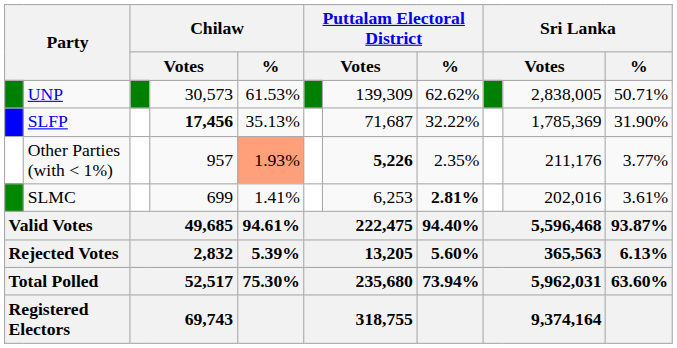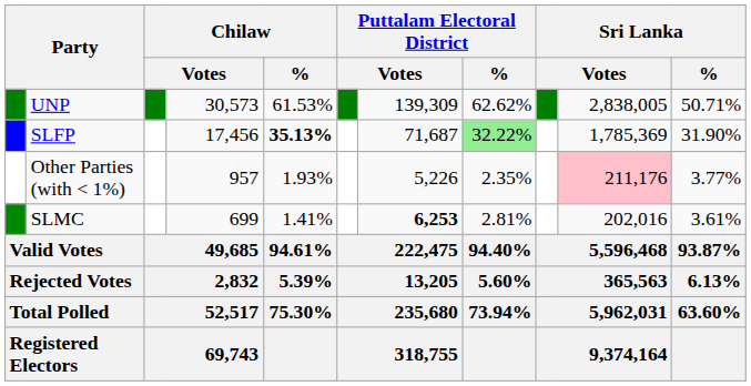SLFP | column 4: bold -> normal
SLFP | Chilaw / %: normal -> bold
SLFP | Puttalam Electoral District / %: no background -> lightgreen background
Other Parties (with < 1%) | Chilaw / %: lightsalmon background -> no background
Other Parties (with < 1%) | column 7: bold -> normal
Other Parties (with < 1%) | column 10: no background -> pink background
SLMC | column 7: normal -> bold
SLMC | Puttalam Electoral District / %: bold -> normal
